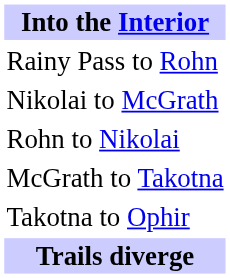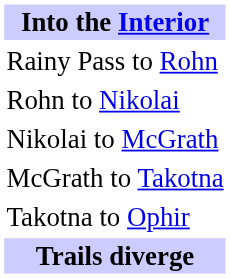row 3 | column 1: Nikolai to McGrath -> Rohn to Nikolai
row 4 | column 1: Rohn to Nikolai -> Nikolai to McGrath
